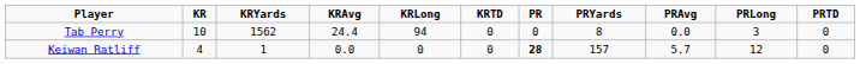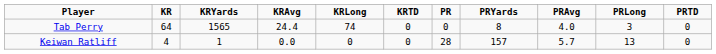Tab Perry | KR: 10 -> 64
Tab Perry | KRYards: 1562 -> 1565
Tab Perry | KRLong: 94 -> 74
Tab Perry | PRAvg: 0.0 -> 4.0
Keiwan Ratliff | PR: bold -> normal
Keiwan Ratliff | PRLong: 12 -> 13
